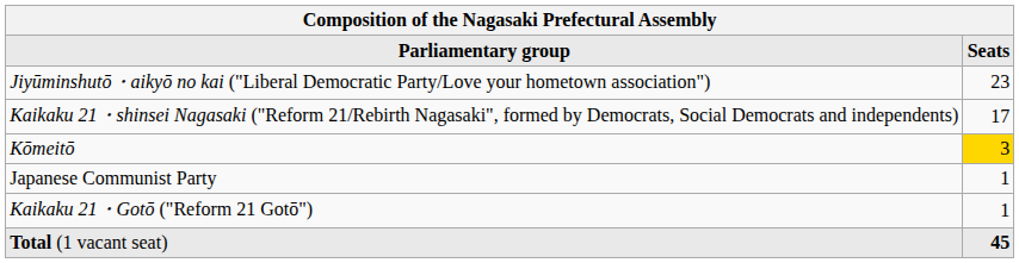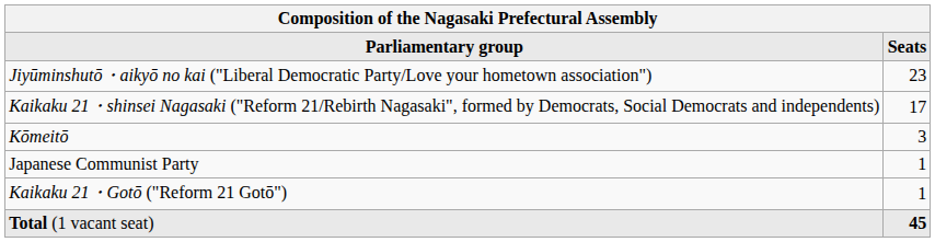Kōmeitō | Seats: gold background -> no background
